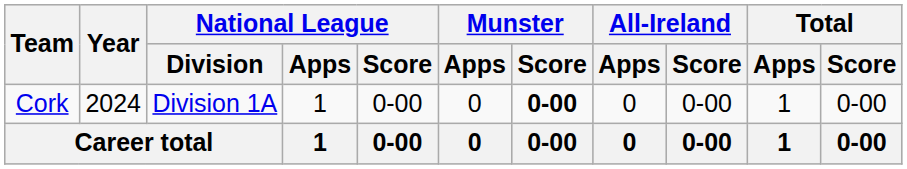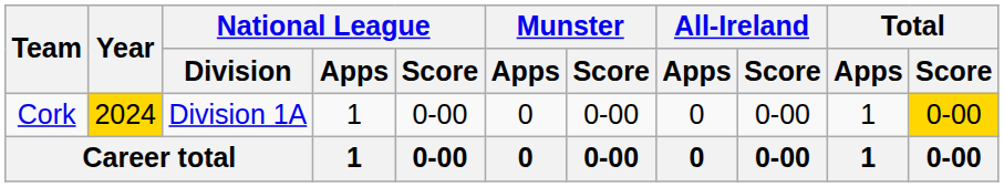Cork | Year: no background -> gold background
Cork | Munster / Score: bold -> normal
Cork | Total / Score: no background -> gold background
